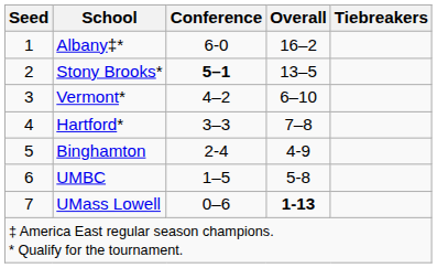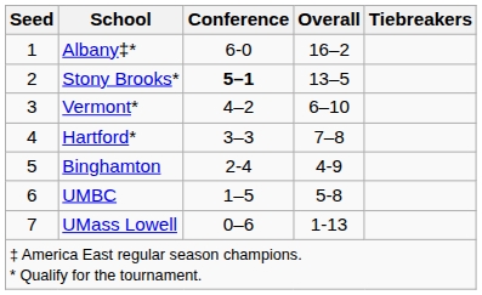UMass Lowell | Overall: bold -> normal
